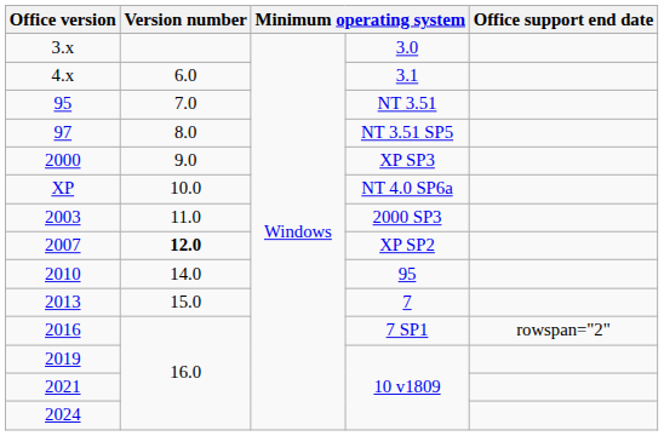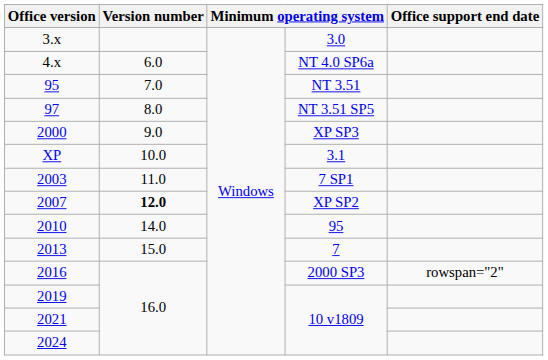4.x | column 4: 3.1 -> NT 4.0 SP6a
XP | column 4: NT 4.0 SP6a -> 3.1
2003 | column 4: 2000 SP3 -> 7 SP1
2016 | column 4: 7 SP1 -> 2000 SP3
